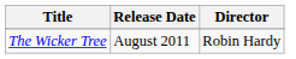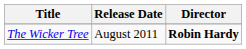The Wicker Tree | Director: normal -> bold
